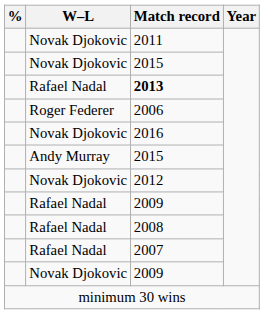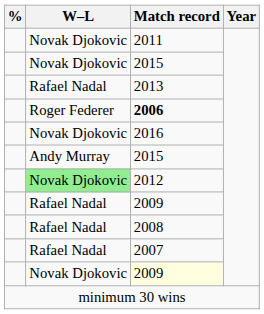2013 | Match record: bold -> normal
2006 | Match record: normal -> bold
2012 | W–L: no background -> lightgreen background
Novak Djokovic / 2009 | Match record: no background -> lightyellow background
